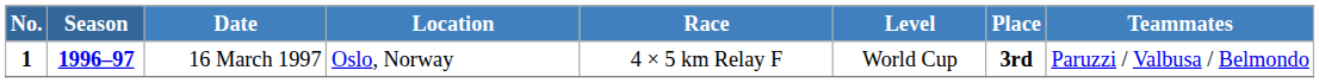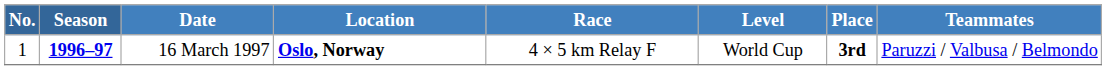16 March 1997 | No.: bold -> normal
16 March 1997 | Location: normal -> bold
